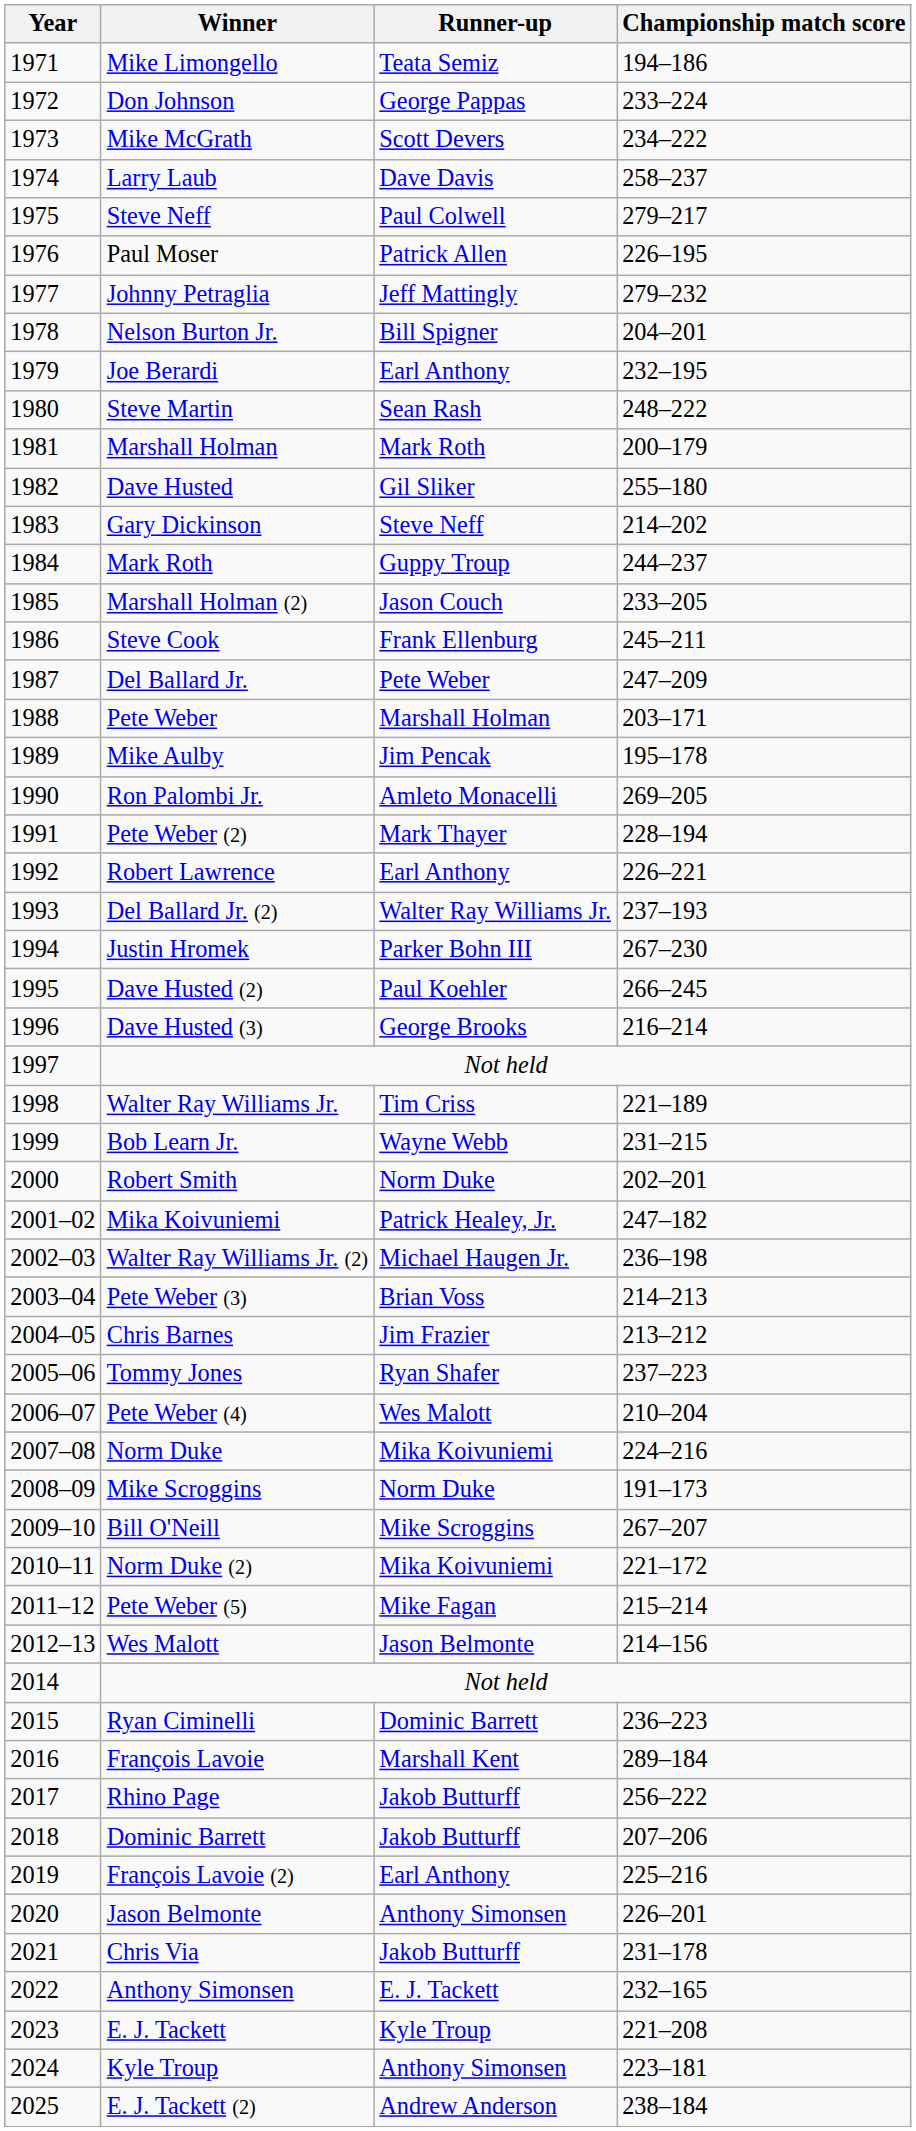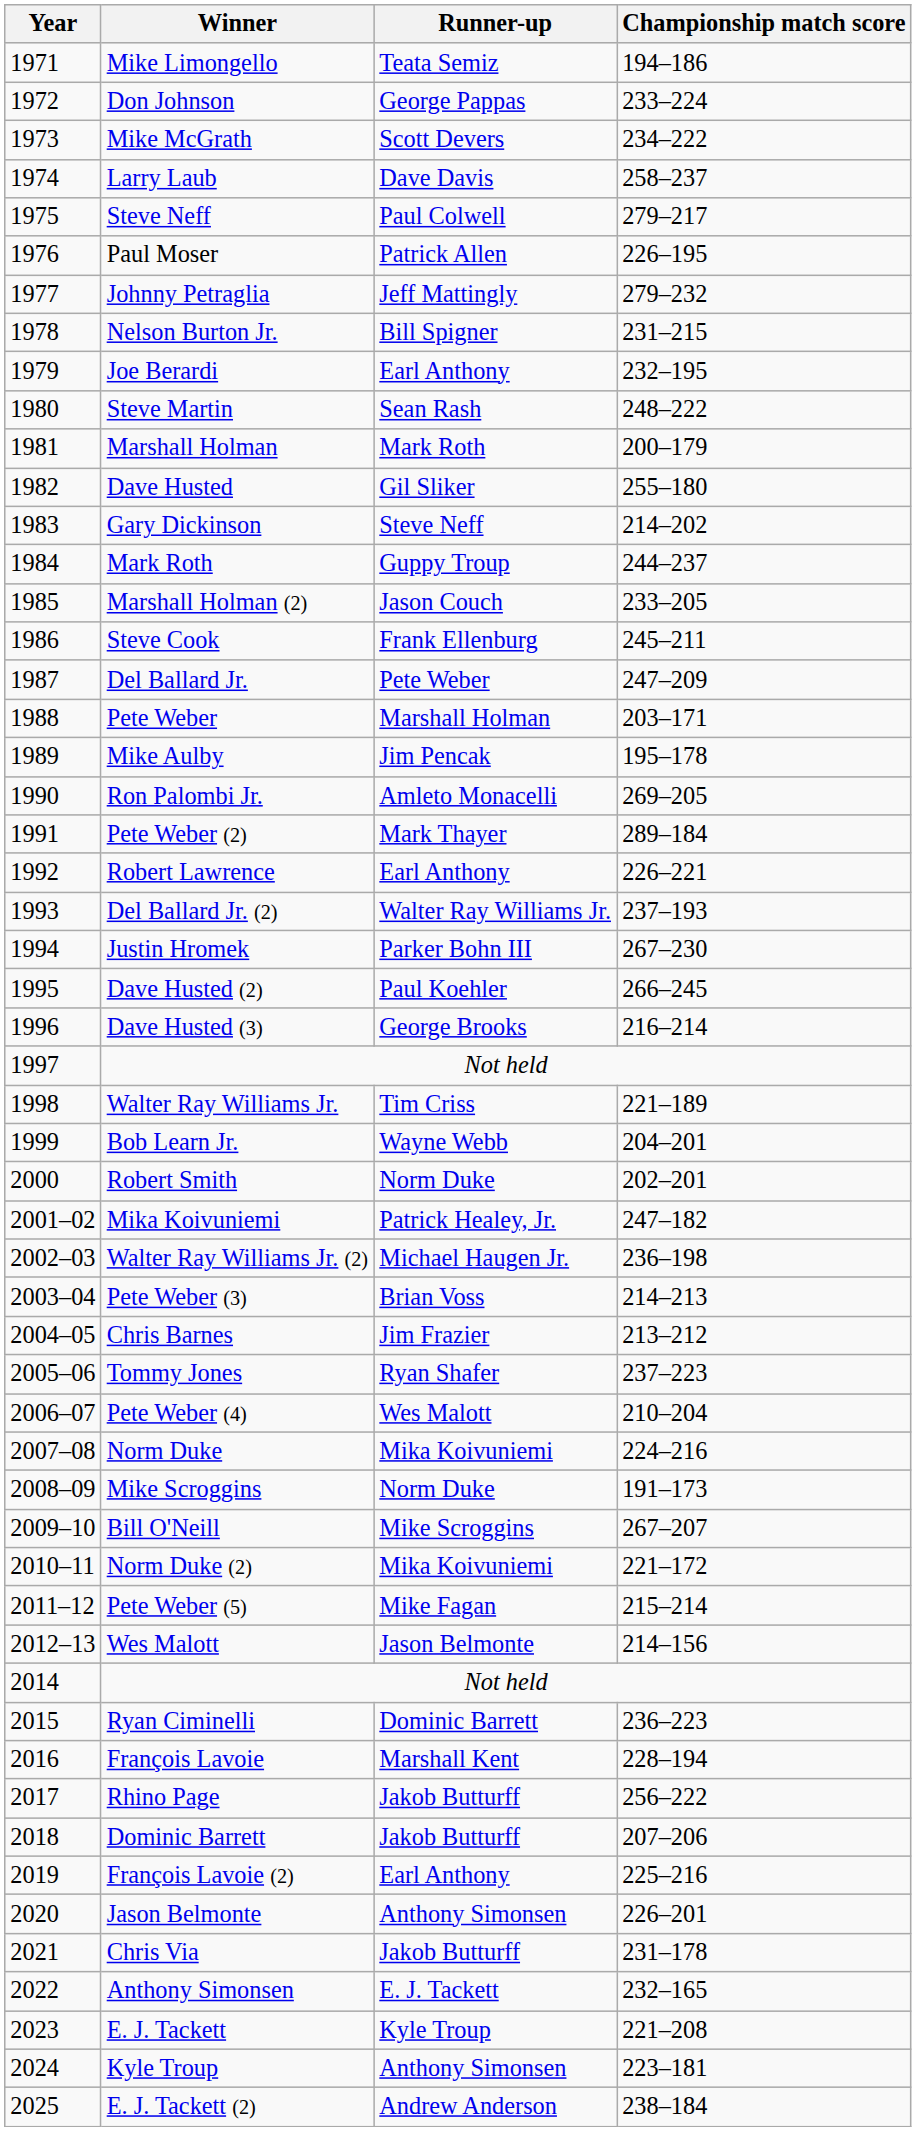Nelson Burton Jr. | Championship match score: 204–201 -> 231–215
Pete Weber (2) | Championship match score: 228–194 -> 289–184
Bob Learn Jr. | Championship match score: 231–215 -> 204–201
François Lavoie | Championship match score: 289–184 -> 228–194
